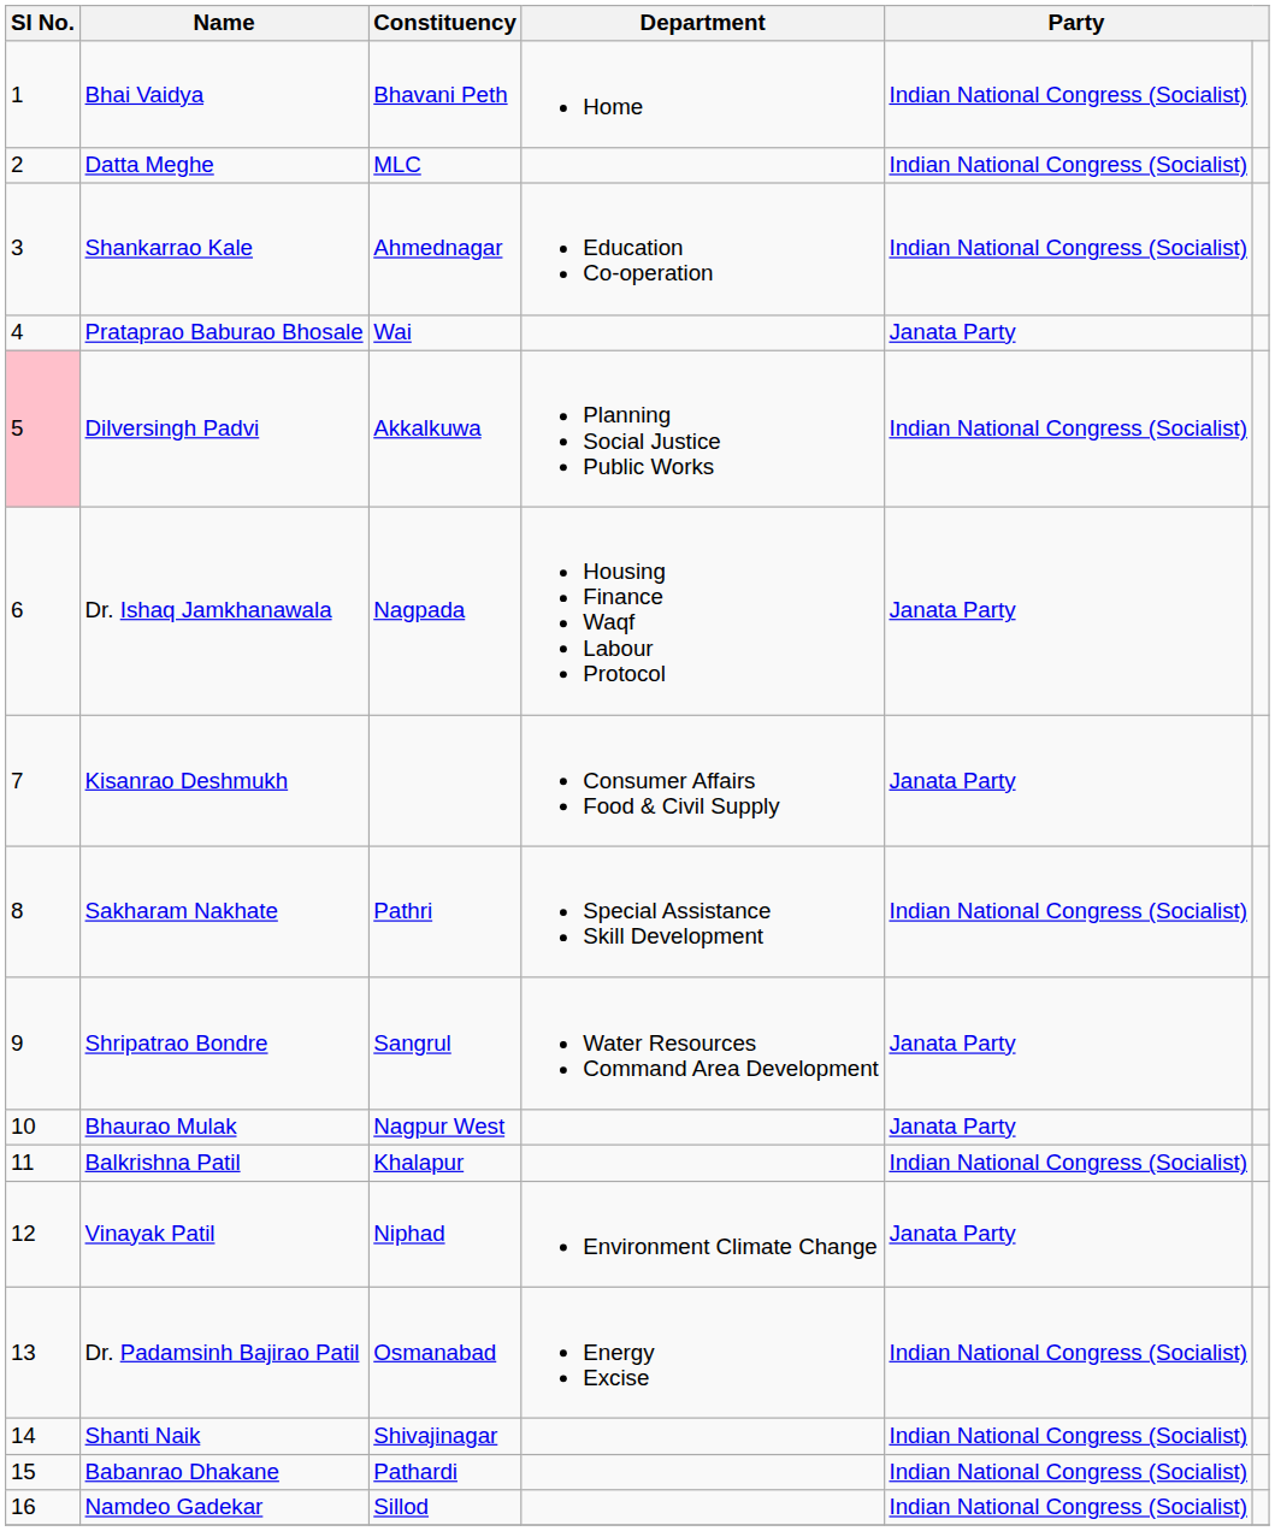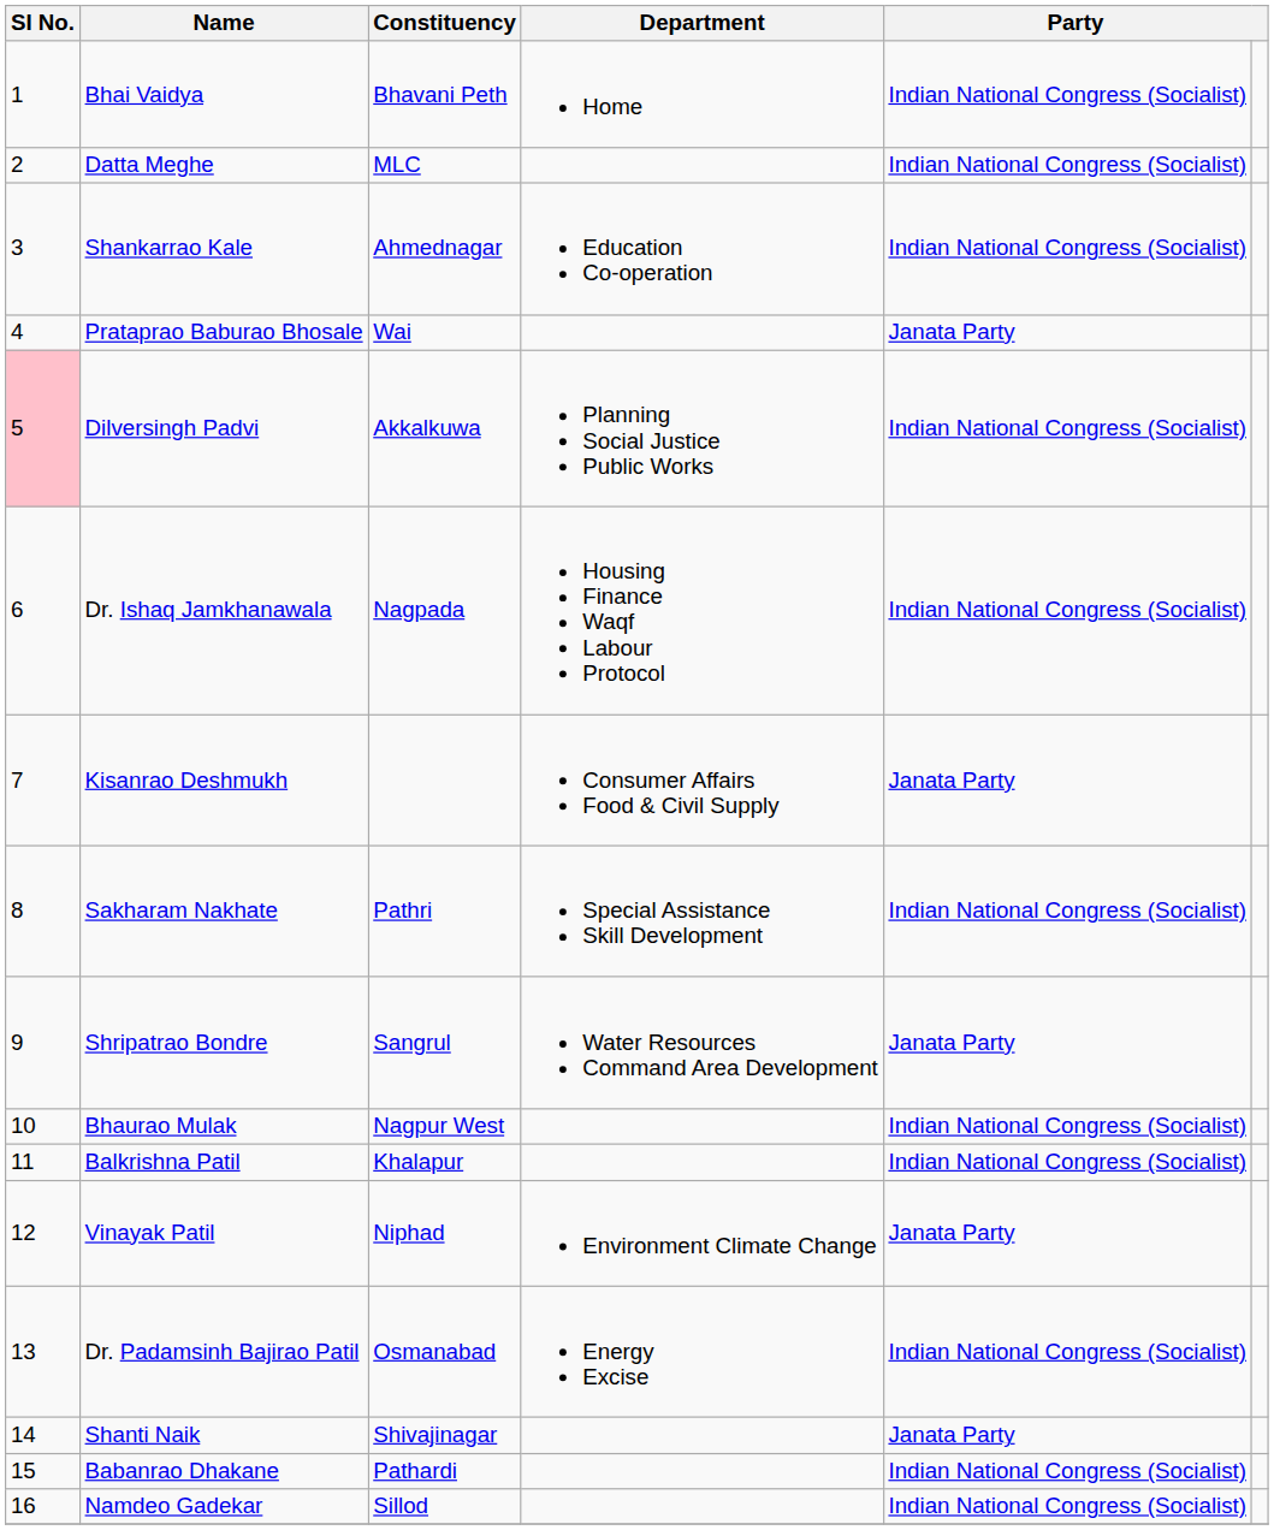Dr. Ishaq Jamkhanawala | column 5: Janata Party -> Indian National Congress (Socialist)
Bhaurao Mulak | column 5: Janata Party -> Indian National Congress (Socialist)
Shanti Naik | column 5: Indian National Congress (Socialist) -> Janata Party
